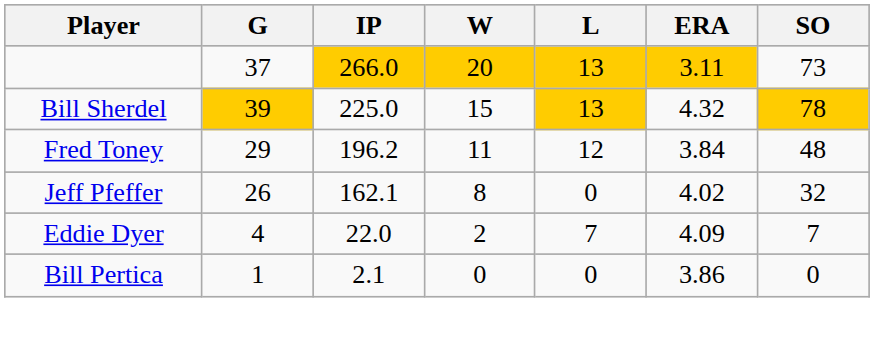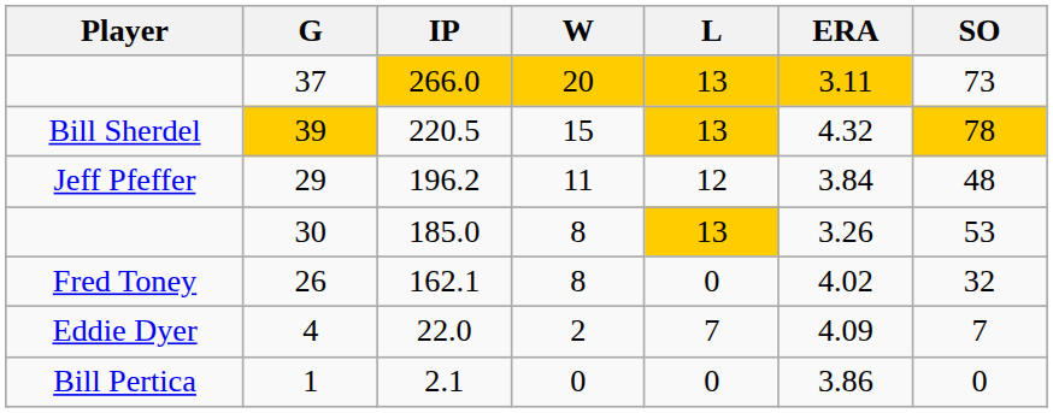39 | IP: 225.0 -> 220.5
29 | Player: Fred Toney -> Jeff Pfeffer
+ row: 30 | 185.0 | 8 | 13 | 3.26 | 53
26 | Player: Jeff Pfeffer -> Fred Toney
